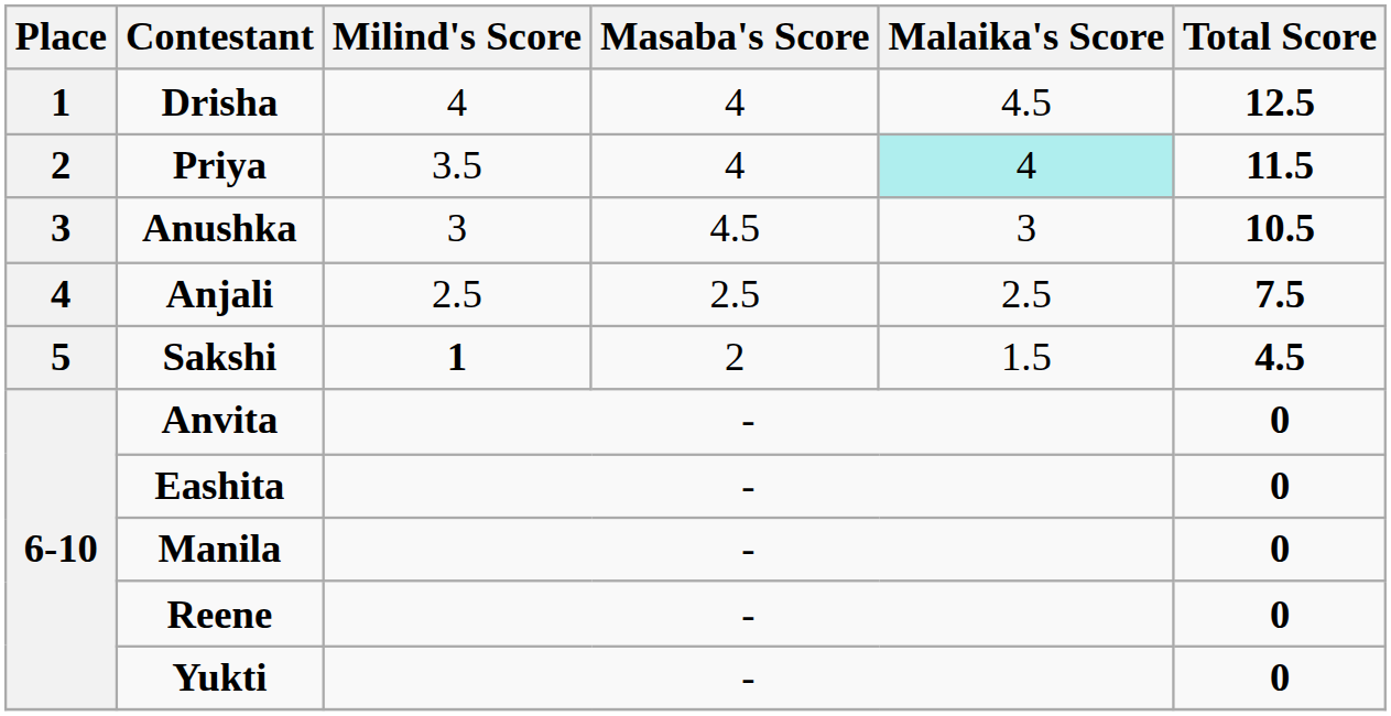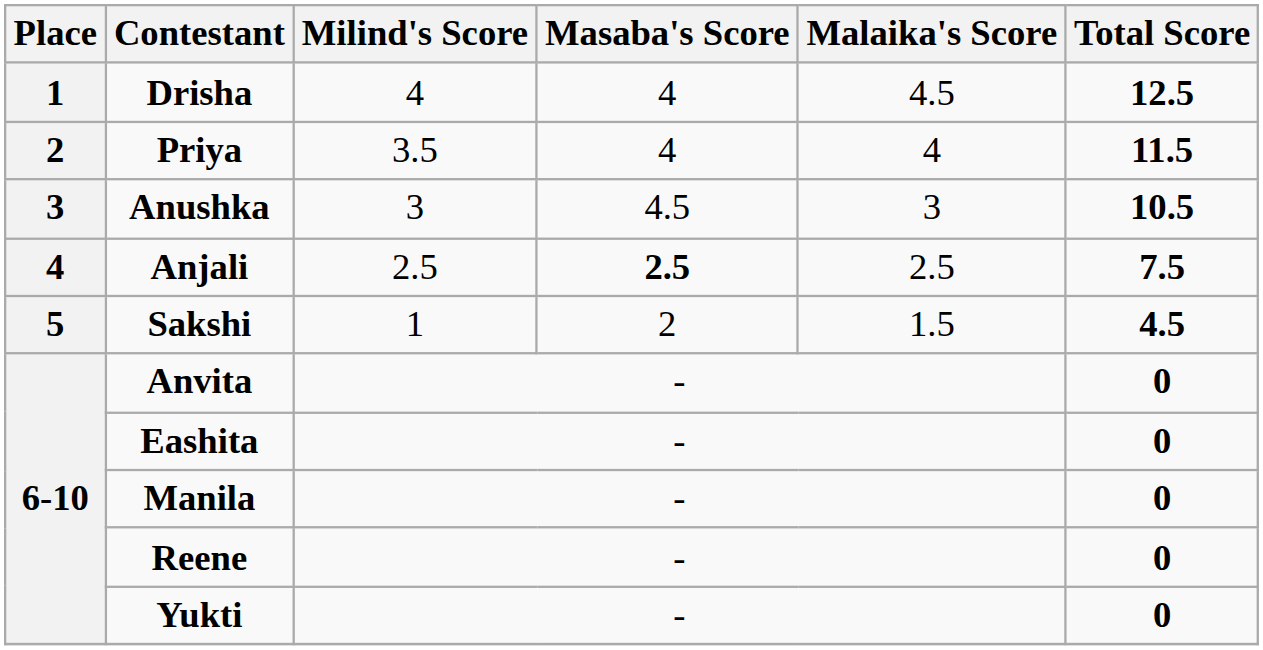Priya | Malaika's Score: paleturquoise background -> no background
Anjali | Masaba's Score: normal -> bold
Sakshi | Milind's Score: bold -> normal
